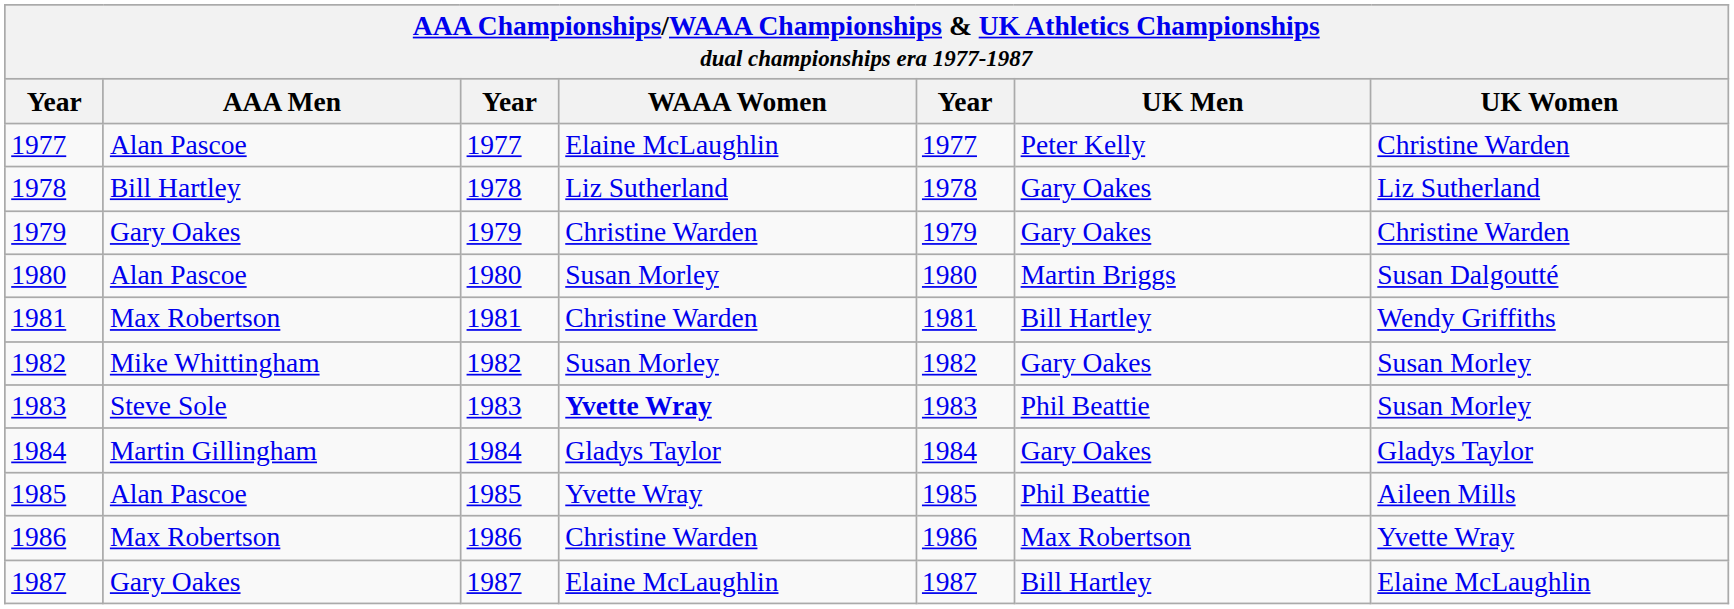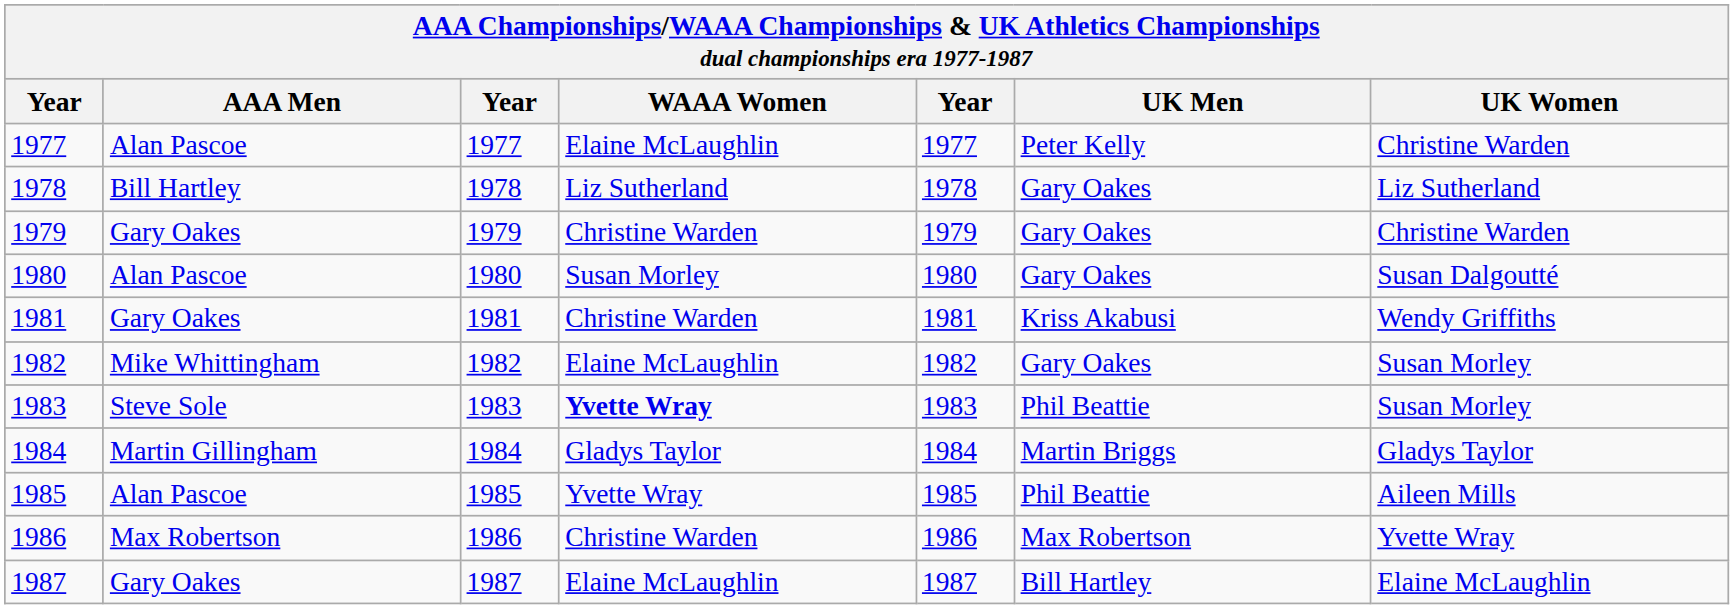row 6 | UK Men: Martin Briggs -> Gary Oakes
row 7 | AAA Men: Max Robertson -> Gary Oakes
row 7 | UK Men: Bill Hartley -> Kriss Akabusi
row 8 | WAAA Women: Susan Morley -> Elaine McLaughlin
row 10 | UK Men: Gary Oakes -> Martin Briggs
